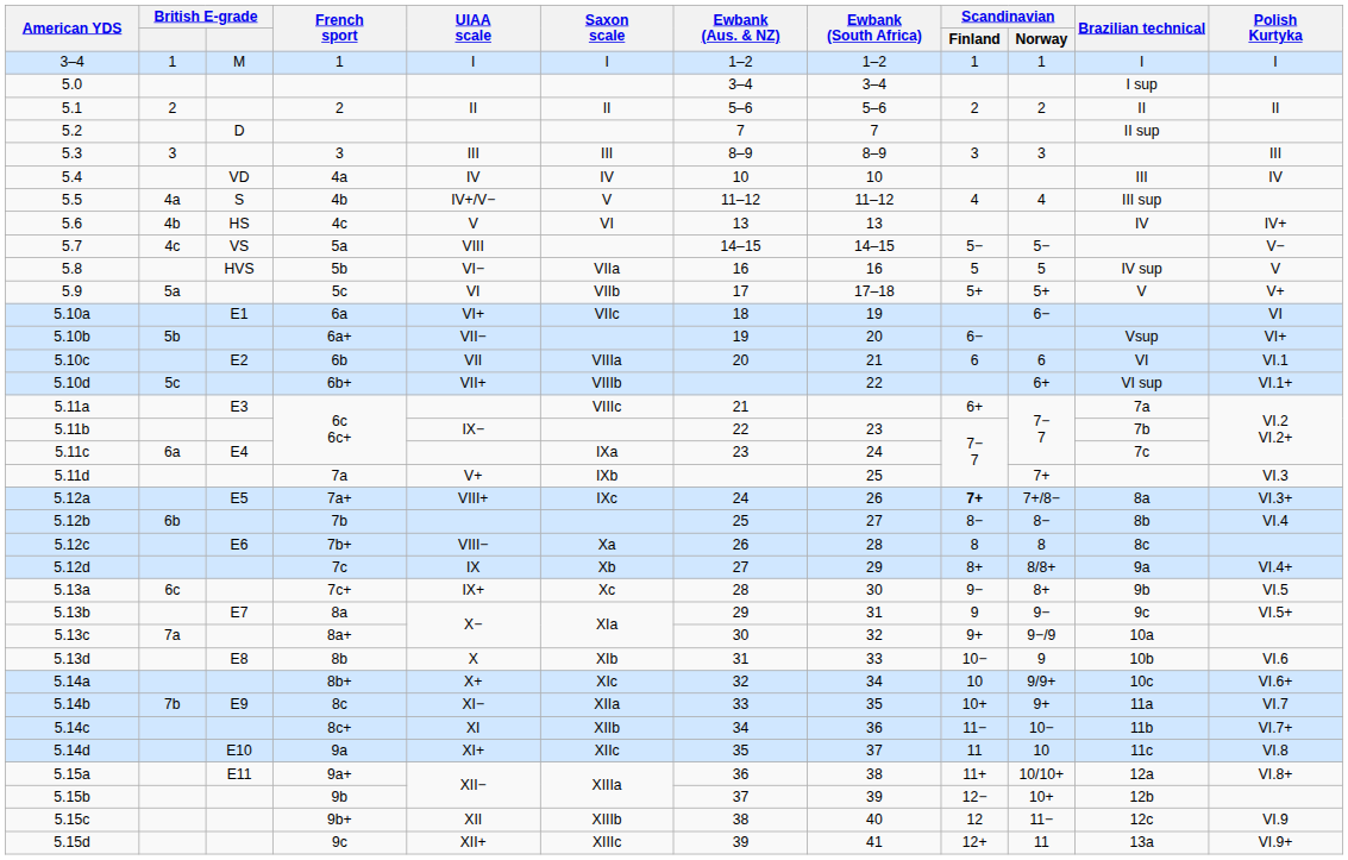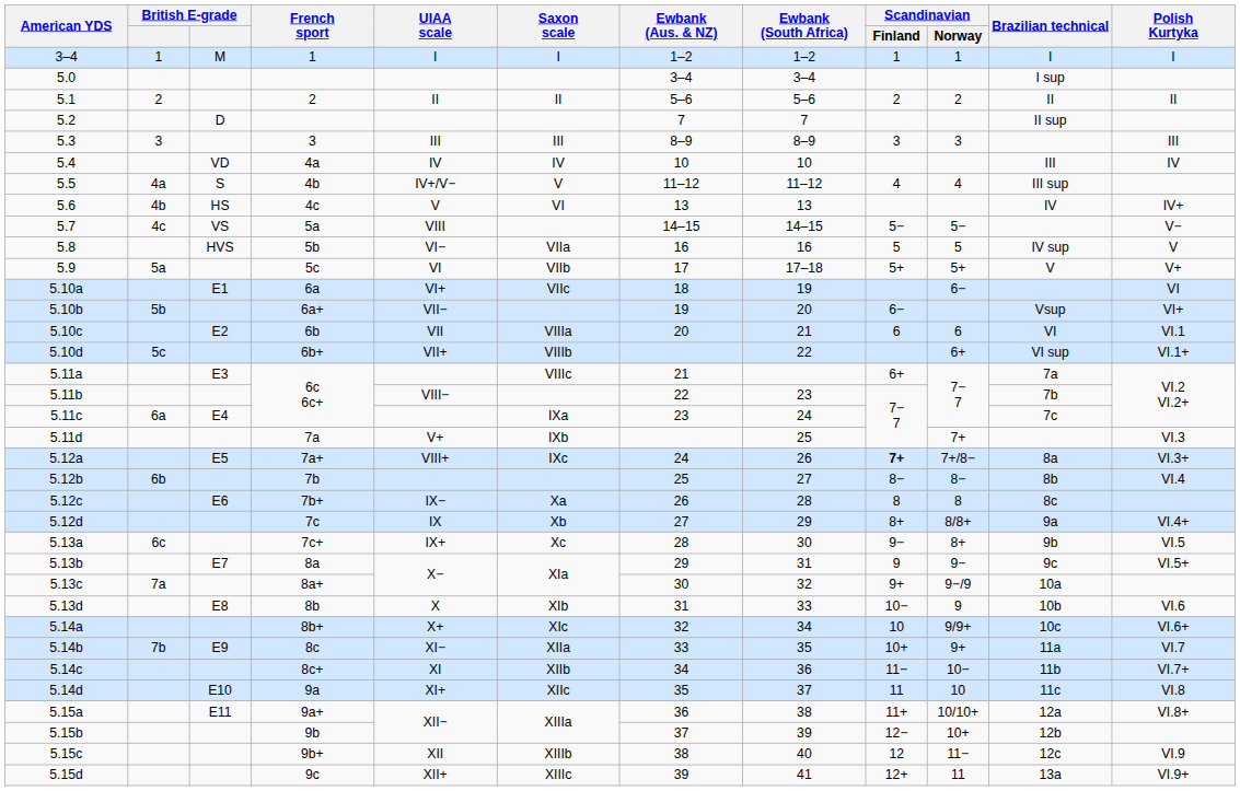5.11b | UIAA scale: IX− -> VIII−
5.12c | UIAA scale: VIII− -> IX−
